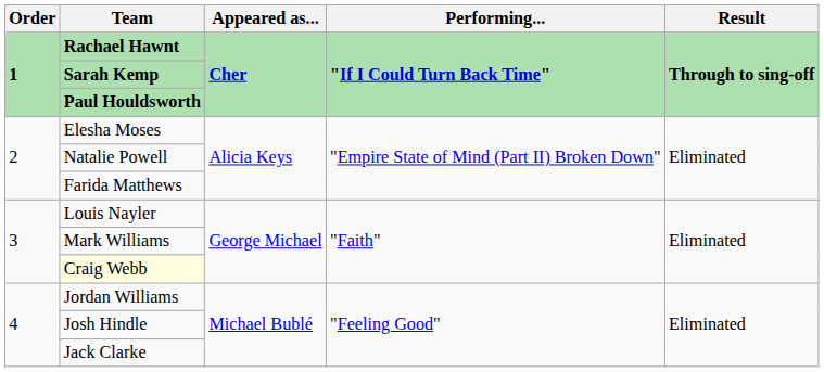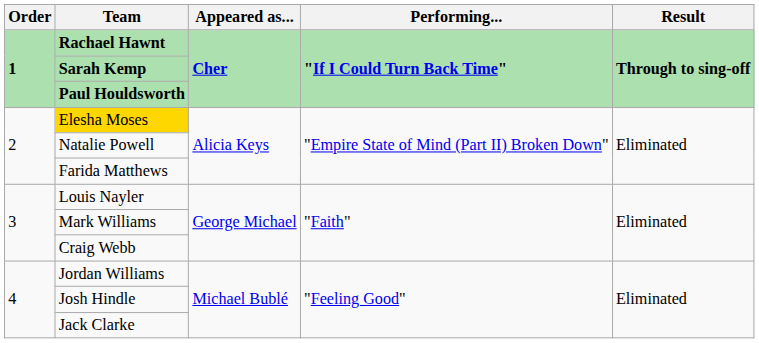Elesha Moses | Team: no background -> gold background
Craig Webb | Team: lightyellow background -> no background
